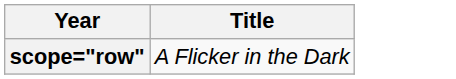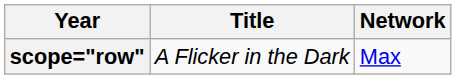+ column: Network | Max
